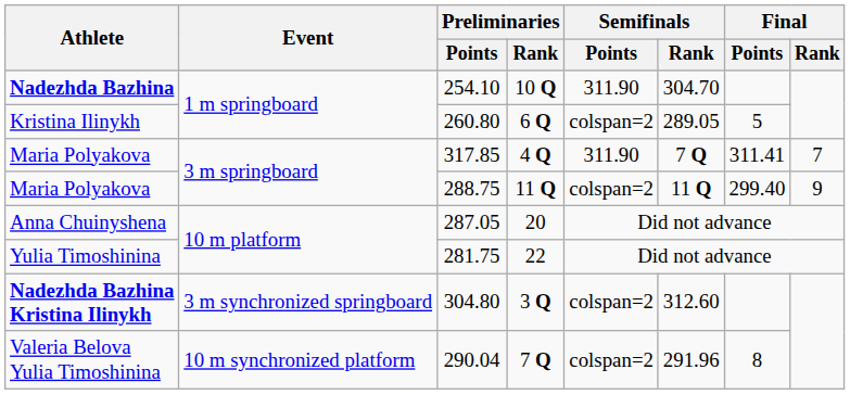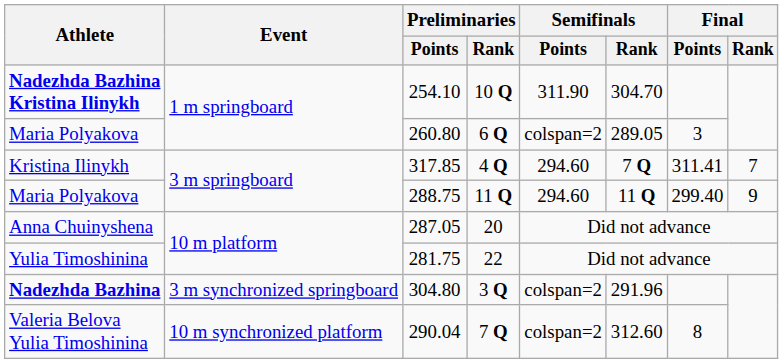254.10 | Athlete: Nadezhda Bazhina -> Nadezhda Bazhina Kristina Ilinykh
260.80 | Athlete: Kristina Ilinykh -> Maria Polyakova
260.80 | Final / Points: 5 -> 3
317.85 | Athlete: Maria Polyakova -> Kristina Ilinykh
317.85 | Semifinals / Points: 311.90 -> 294.60
288.75 | Semifinals / Points: colspan=2 -> 294.60
304.80 | Athlete: Nadezhda Bazhina Kristina Ilinykh -> Nadezhda Bazhina
304.80 | Semifinals / Rank: 312.60 -> 291.96
290.04 | Semifinals / Rank: 291.96 -> 312.60
